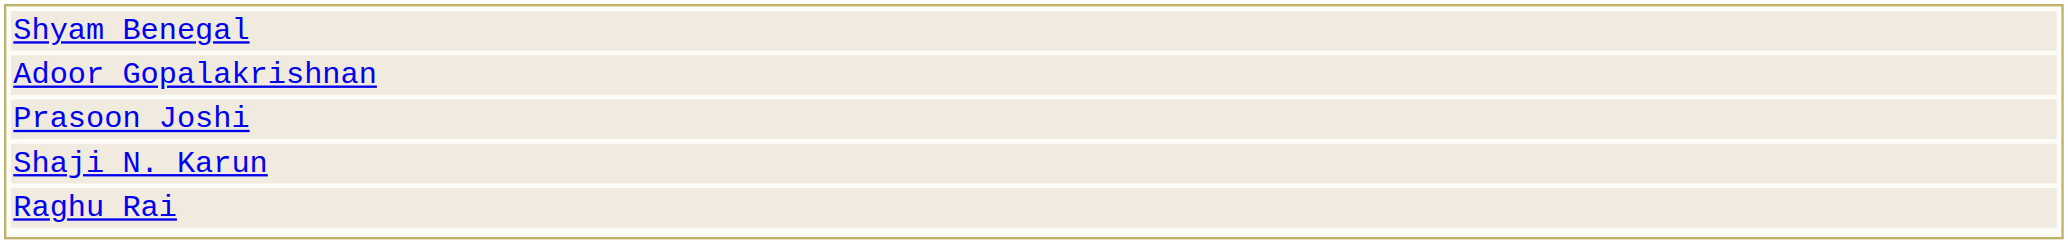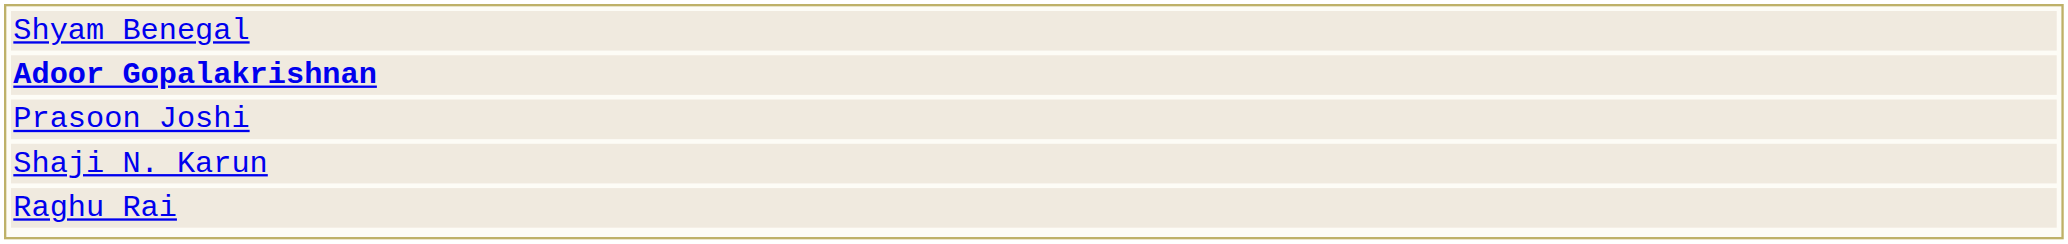row 2 | column 1: normal -> bold
